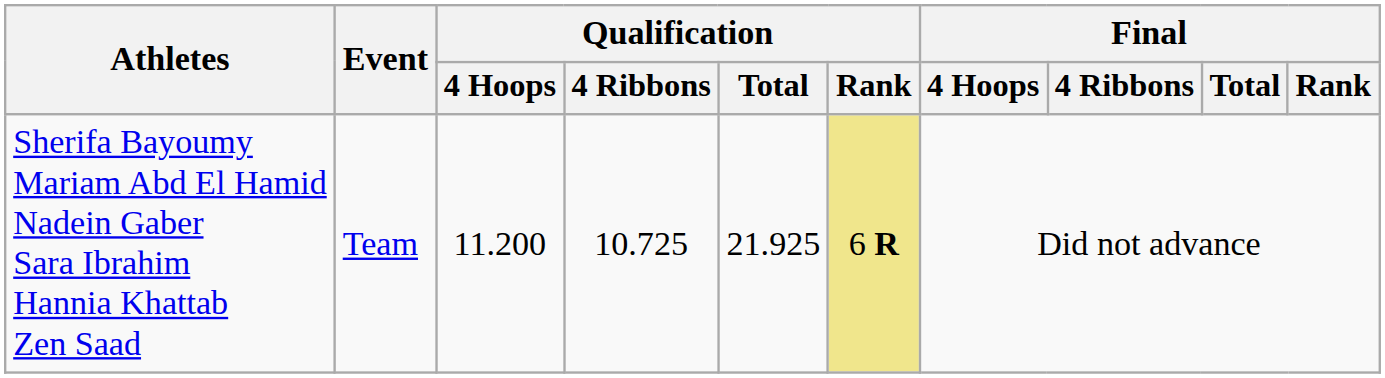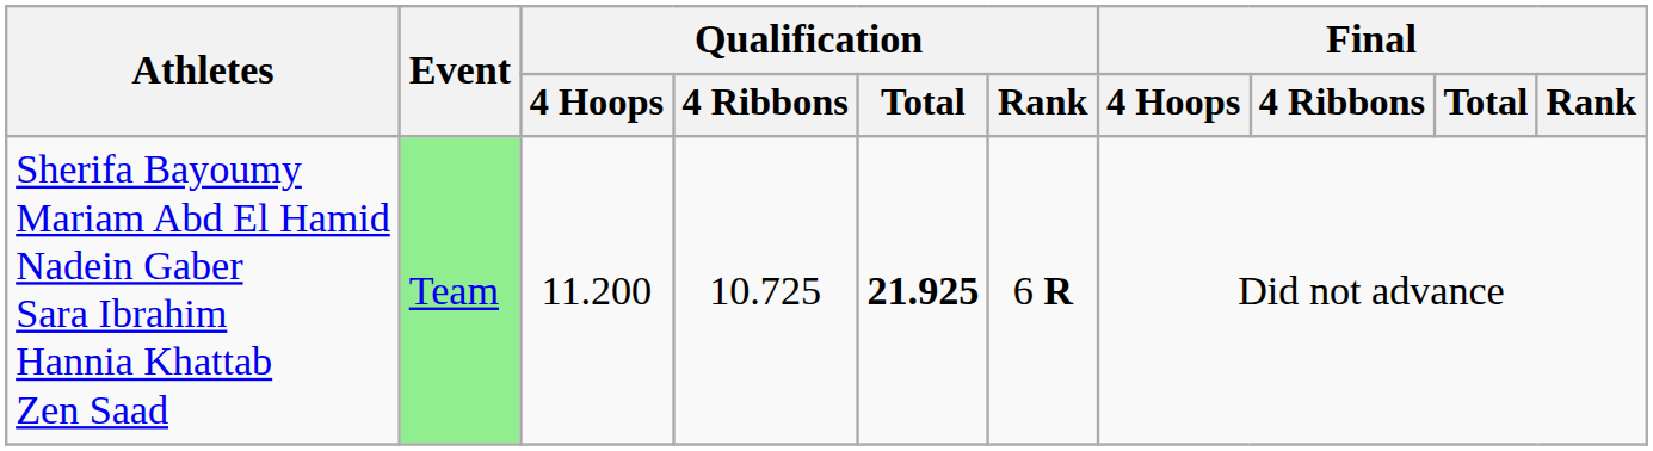row 3 | Event: no background -> lightgreen background
row 3 | Qualification / Total: normal -> bold
row 3 | Qualification / Rank: khaki background -> no background
